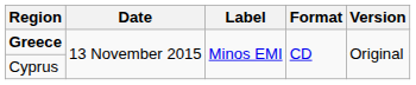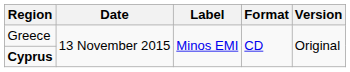Greece | Region: bold -> normal
Cyprus | Region: normal -> bold
